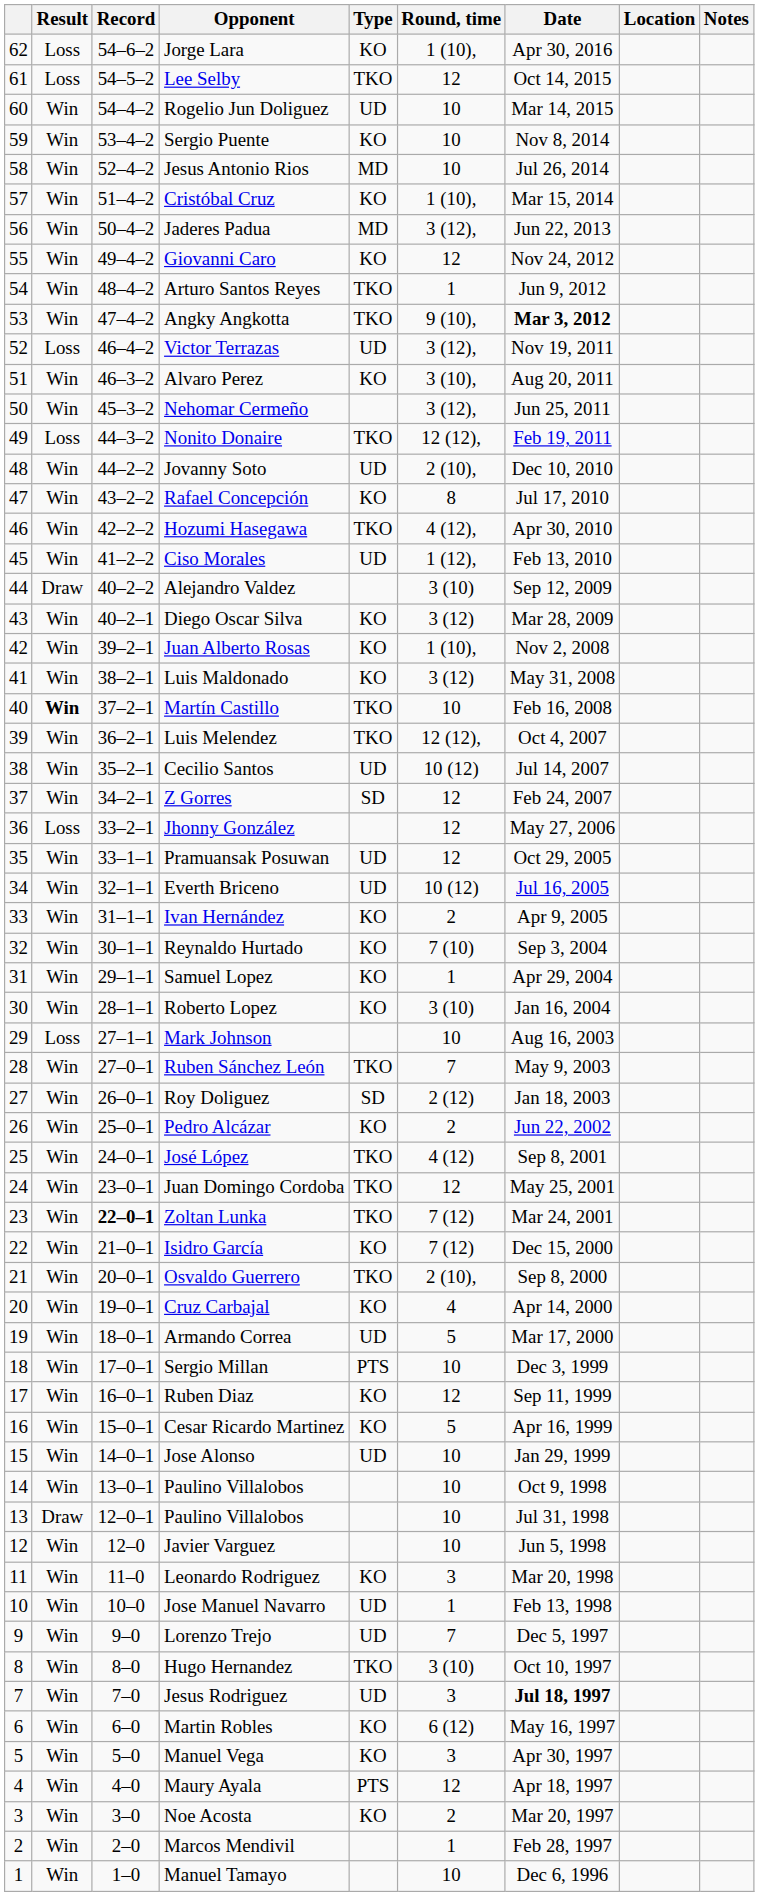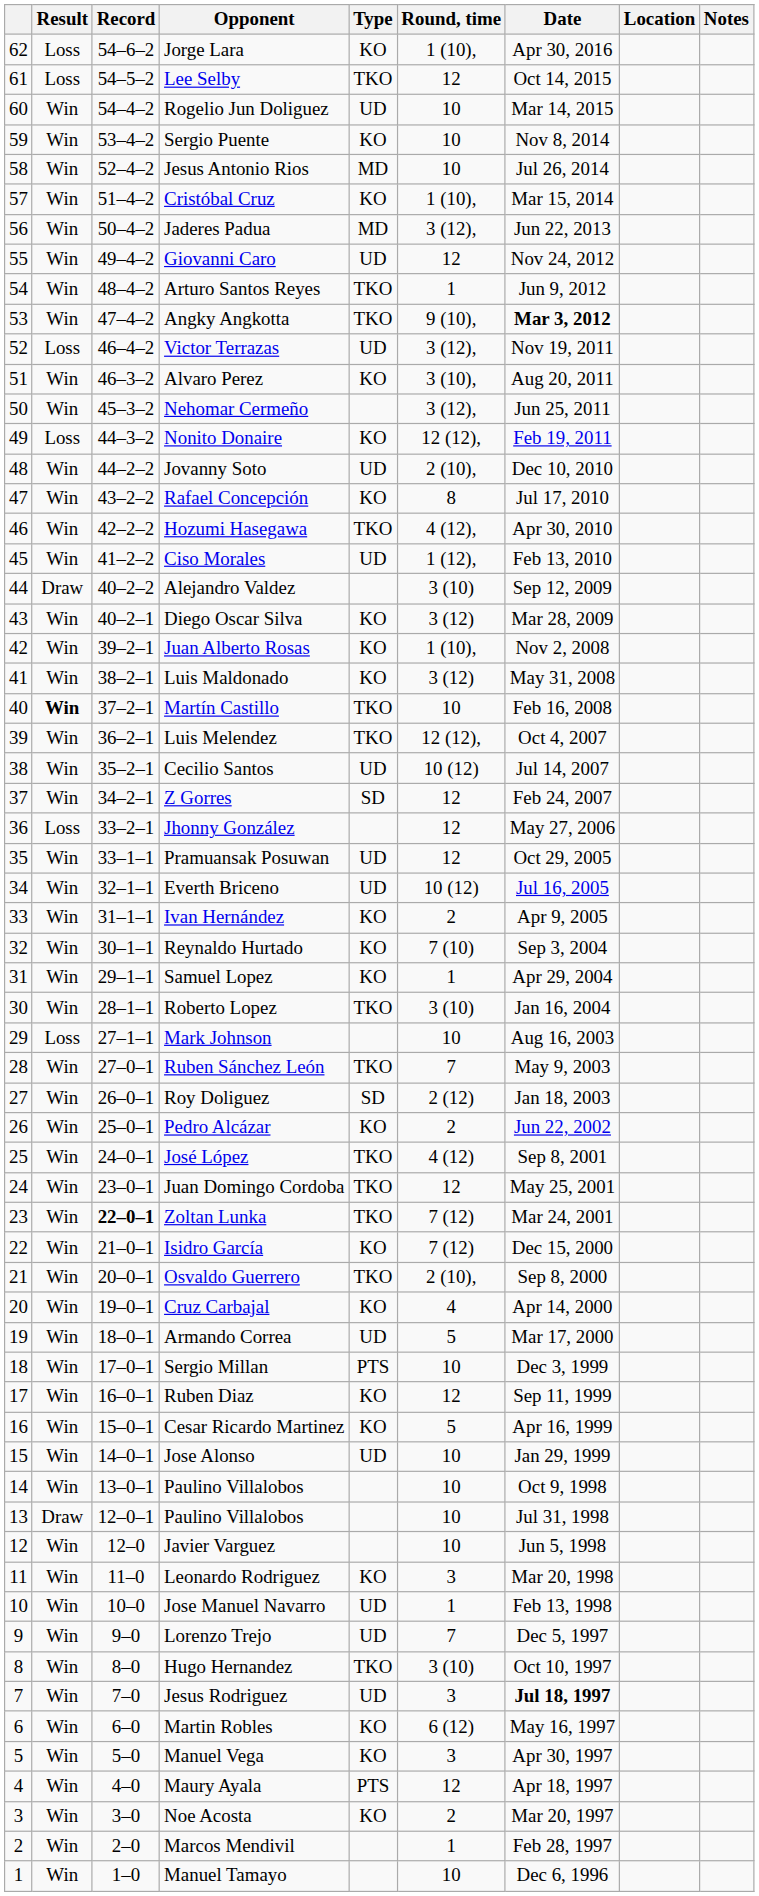Giovanni Caro | Type: KO -> UD
Nonito Donaire | Type: TKO -> KO
Roberto Lopez | Type: KO -> TKO
